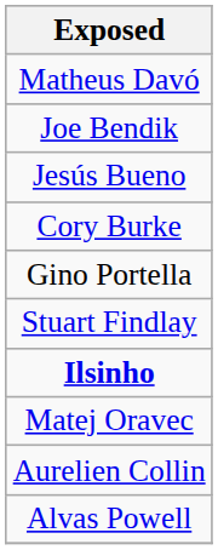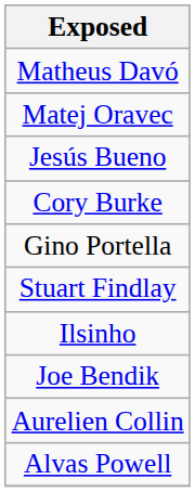row 3 | column 1: Joe Bendik -> Matej Oravec
row 8 | column 1: bold -> normal
row 9 | column 1: Matej Oravec -> Joe Bendik
